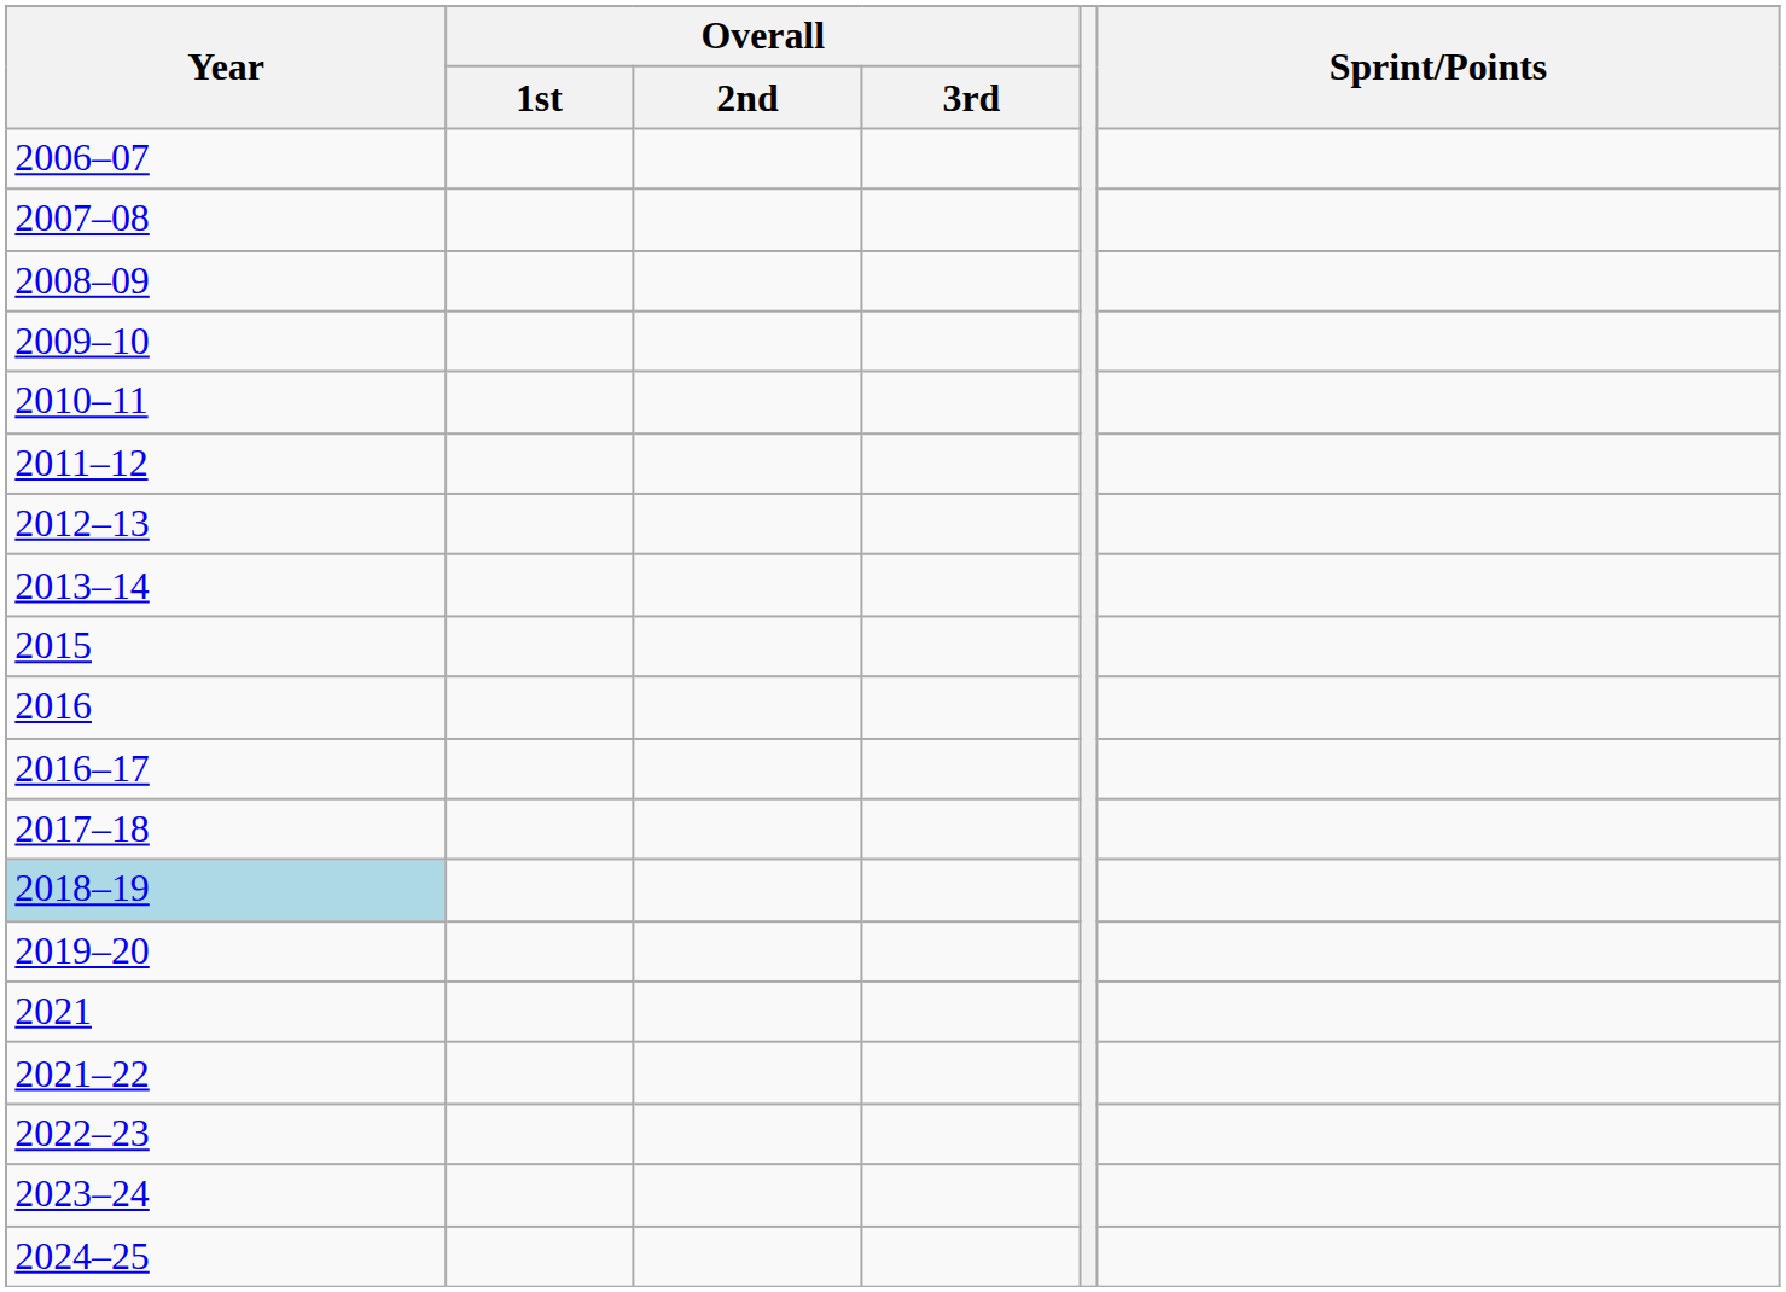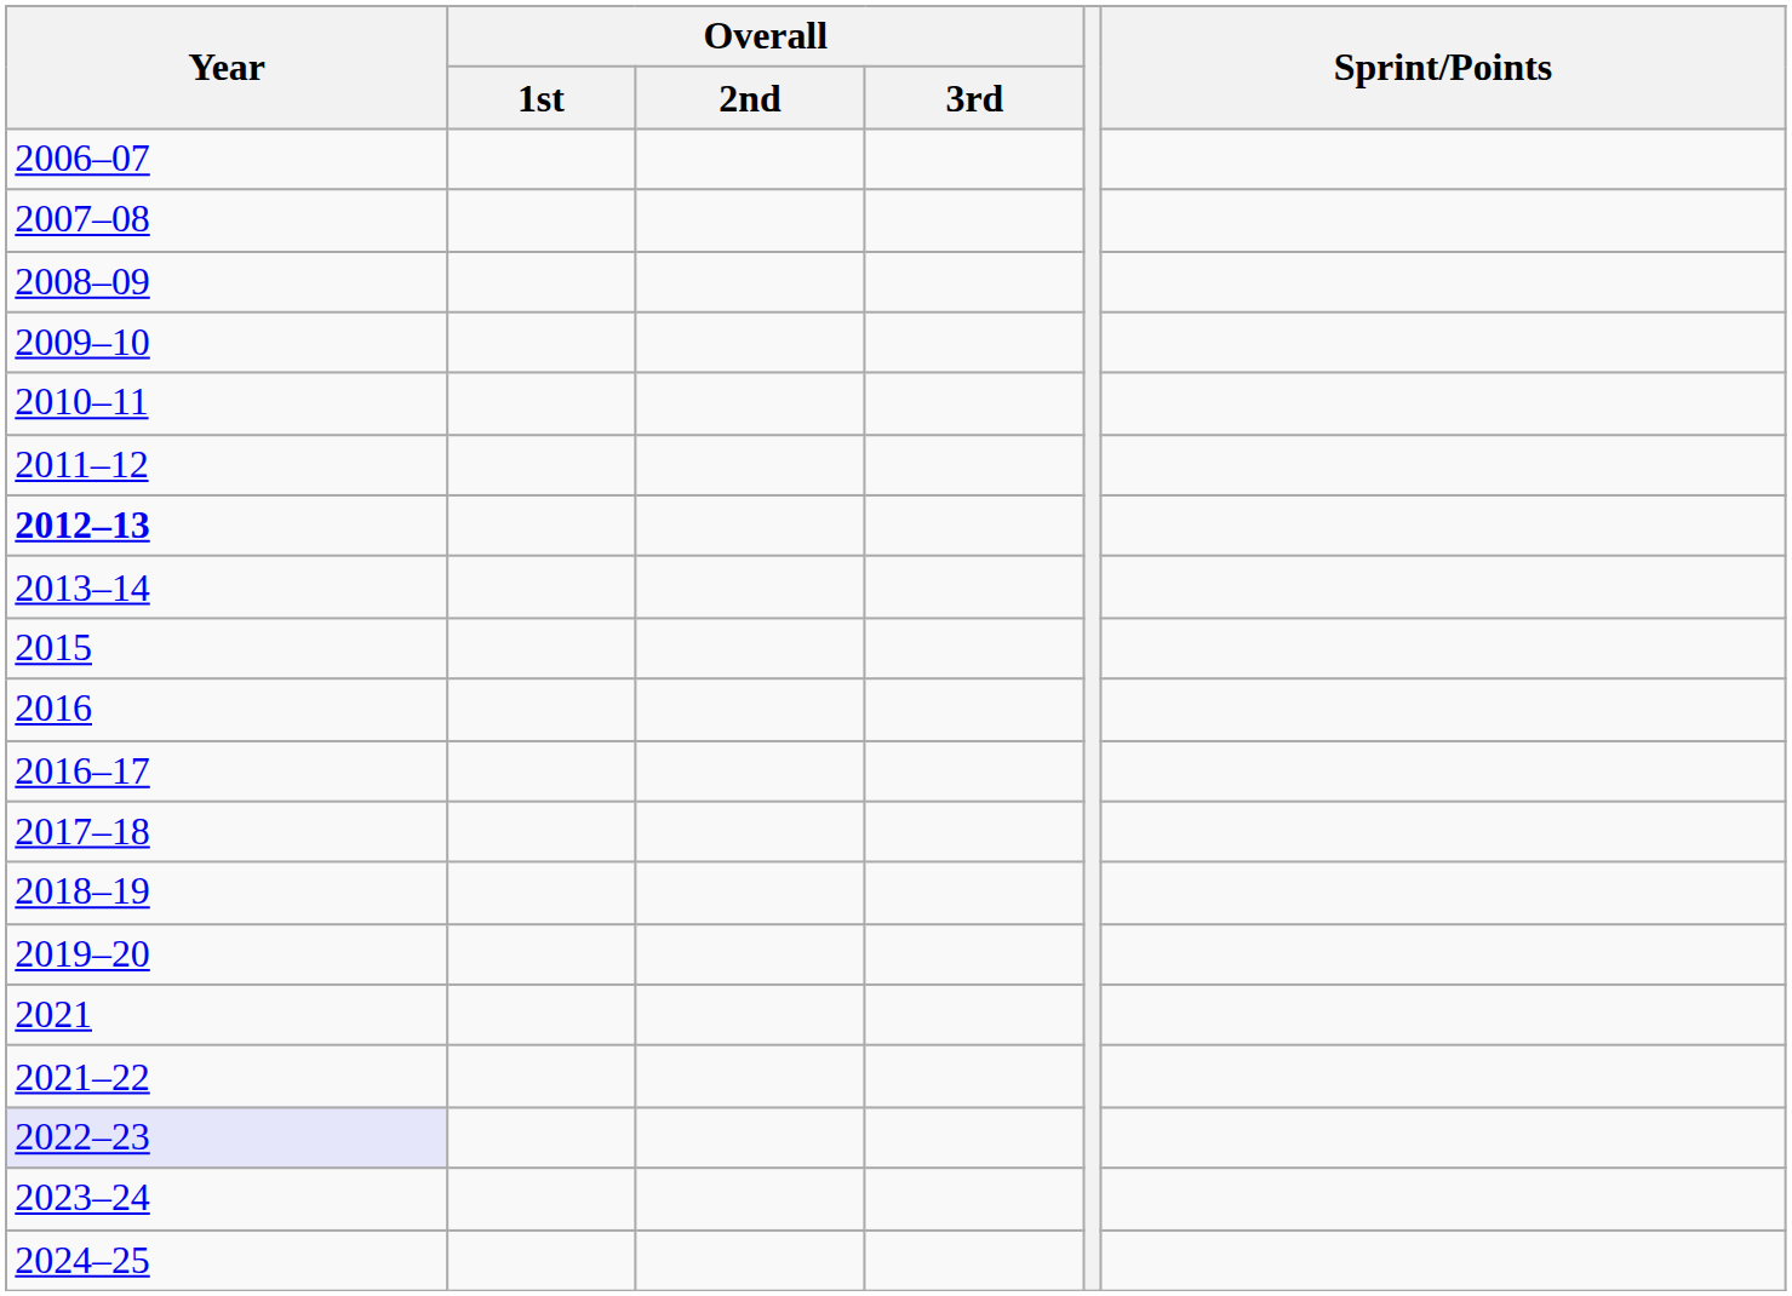2012–13 | Year: normal -> bold
2018–19 | Year: lightblue background -> no background
2022–23 | Year: no background -> lavender background
